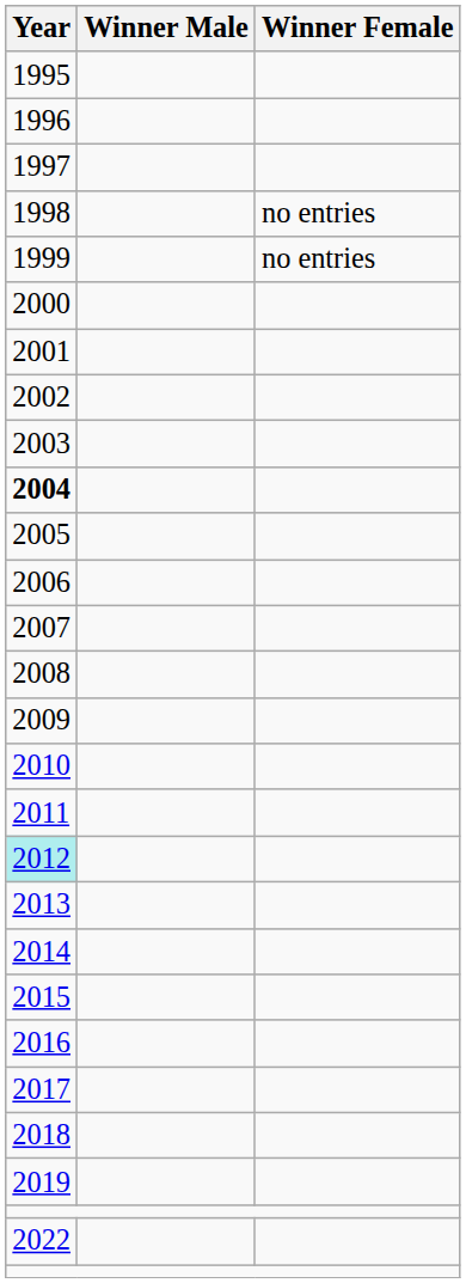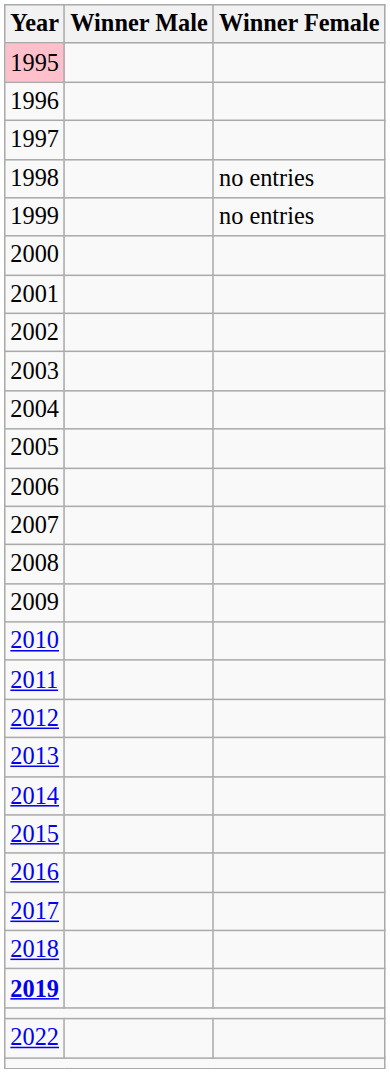1995 | Year: no background -> pink background
2004 | Year: bold -> normal
2012 | Year: paleturquoise background -> no background
2019 | Year: normal -> bold
